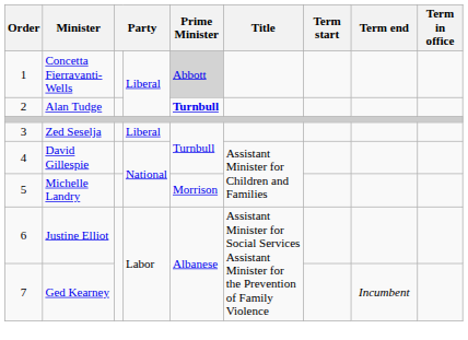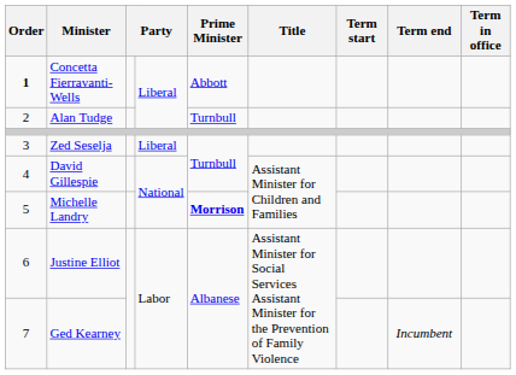Concetta Fierravanti-Wells | Order: normal -> bold
Concetta Fierravanti-Wells | Prime Minister: lightgrey background -> no background
Alan Tudge | Prime Minister: bold -> normal
Michelle Landry | Prime Minister: normal -> bold
